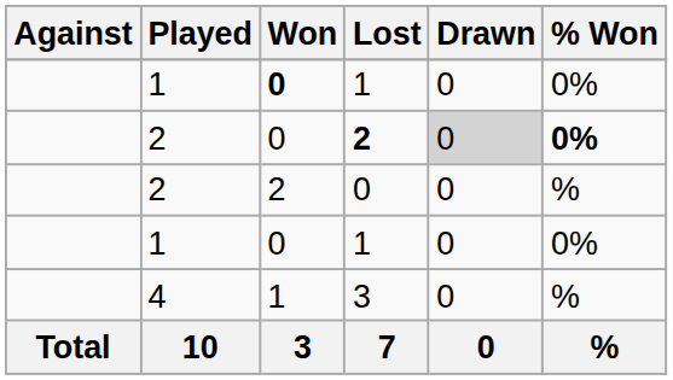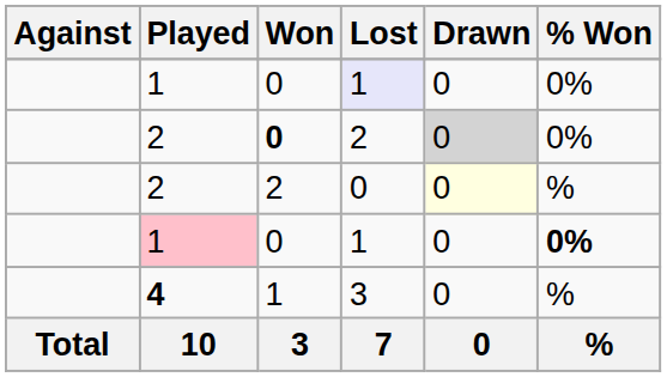row 2 | Won: bold -> normal
row 2 | Lost: no background -> lavender background
row 3 | Won: normal -> bold
row 3 | Lost: bold -> normal
row 3 | % Won: bold -> normal
row 4 | Drawn: no background -> lightyellow background
row 5 | Played: no background -> pink background
row 5 | % Won: normal -> bold
row 6 | Played: normal -> bold
